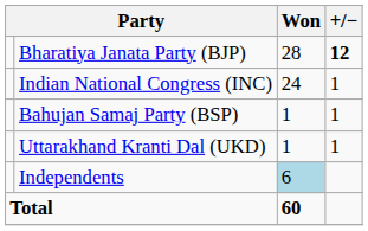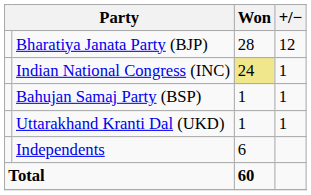Bharatiya Janata Party (BJP) | +/−: bold -> normal
Indian National Congress (INC) | Won: no background -> khaki background
Independents | Won: lightblue background -> no background
